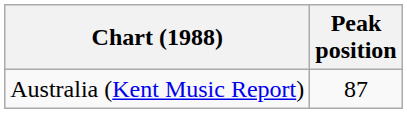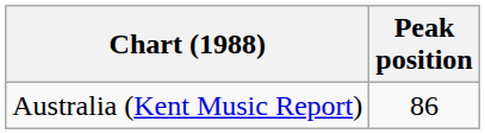Australia (Kent Music Report) | Peak position: 87 -> 86
